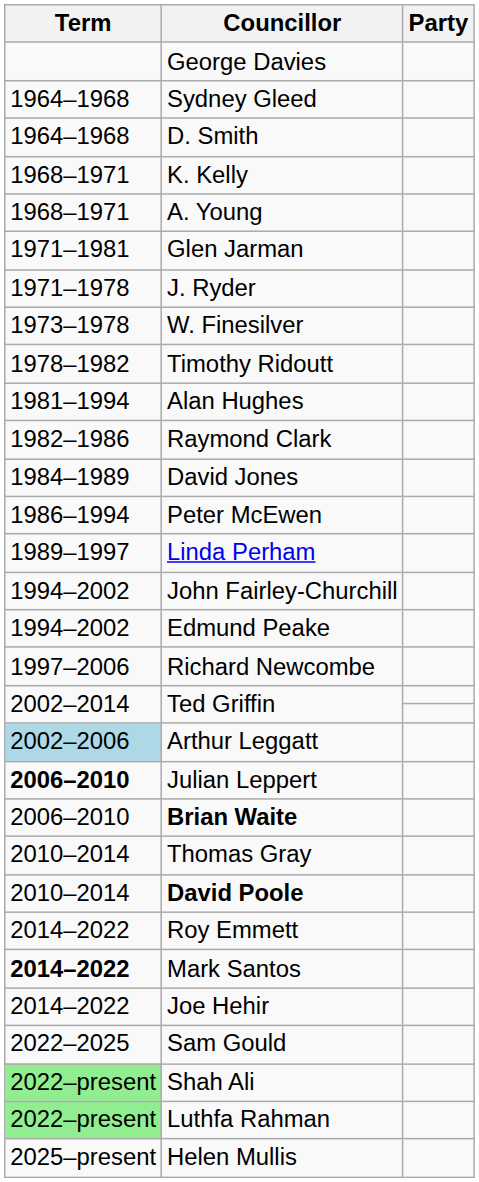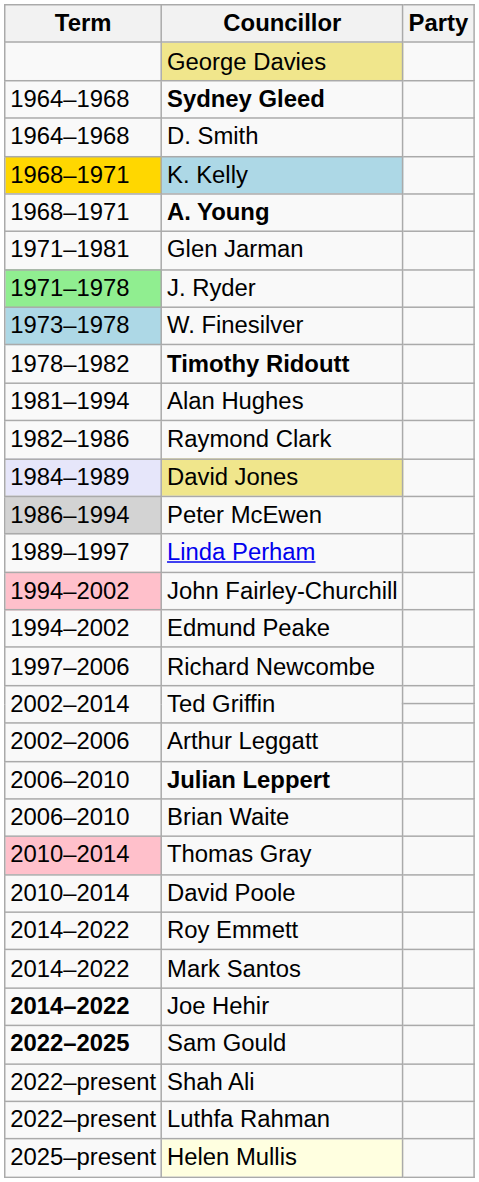George Davies | Councillor: no background -> khaki background
Sydney Gleed | Councillor: normal -> bold
K. Kelly | Term: no background -> gold background
K. Kelly | Councillor: no background -> lightblue background
A. Young | Councillor: normal -> bold
J. Ryder | Term: no background -> lightgreen background
W. Finesilver | Term: no background -> lightblue background
Timothy Ridoutt | Councillor: normal -> bold
David Jones | Term: no background -> lavender background
David Jones | Councillor: no background -> khaki background
Peter McEwen | Term: no background -> lightgrey background
John Fairley-Churchill | Term: no background -> pink background
Arthur Leggatt | Term: lightblue background -> no background
Julian Leppert | Term: bold -> normal
Julian Leppert | Councillor: normal -> bold
Brian Waite | Councillor: bold -> normal
Thomas Gray | Term: no background -> pink background
David Poole | Councillor: bold -> normal
Mark Santos | Term: bold -> normal
Joe Hehir | Term: normal -> bold
Sam Gould | Term: normal -> bold
Shah Ali | Term: lightgreen background -> no background
Luthfa Rahman | Term: lightgreen background -> no background
Helen Mullis | Councillor: no background -> lightyellow background
